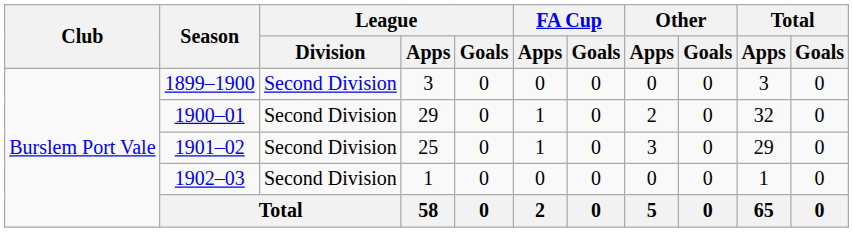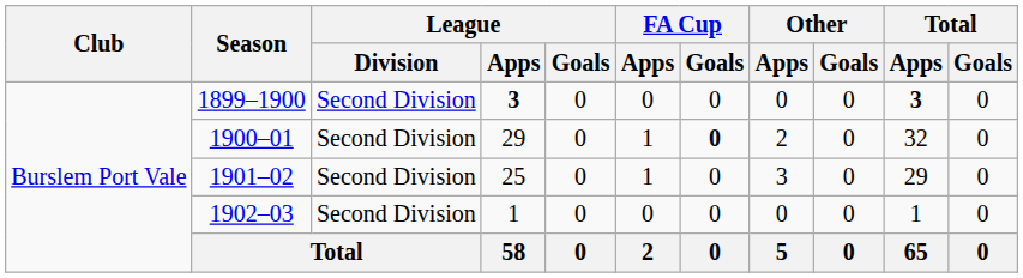1899–1900 | League / Apps: normal -> bold
1899–1900 | Total / Apps: normal -> bold
1900–01 | FA Cup / Goals: normal -> bold
